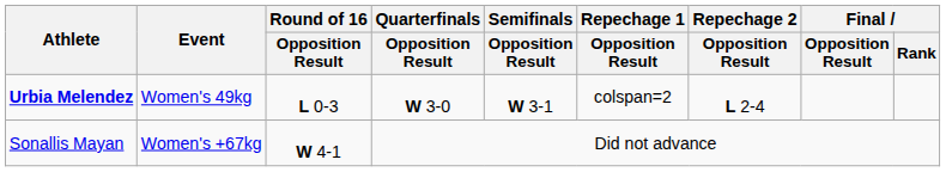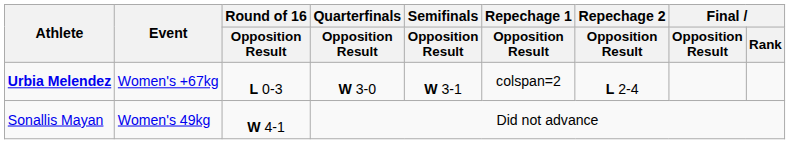Urbia Melendez | Event: Women's 49kg -> Women's +67kg
Sonallis Mayan | Event: Women's +67kg -> Women's 49kg
